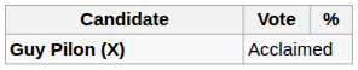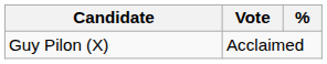Guy Pilon (X) | Candidate: bold -> normal
